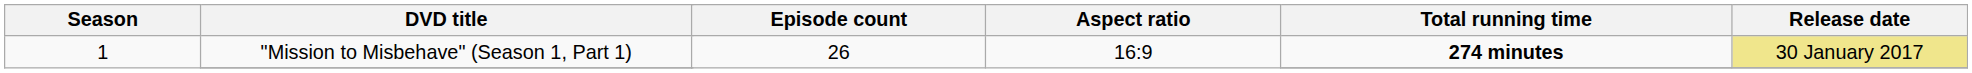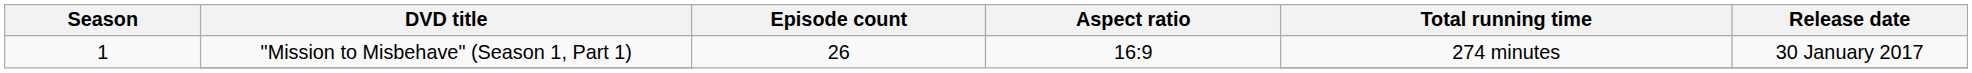"Mission to Misbehave" (Season 1, Part 1) | Total running time: bold -> normal
"Mission to Misbehave" (Season 1, Part 1) | Release date: khaki background -> no background
